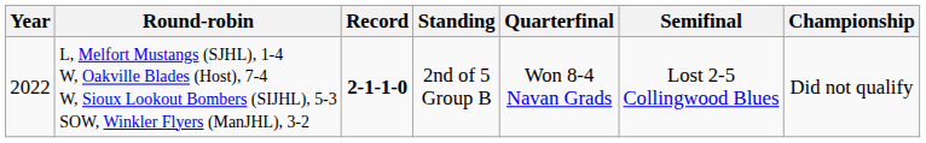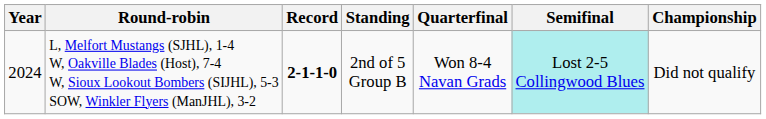row 2 | Year: 2022 -> 2024
row 2 | Semifinal: no background -> paleturquoise background
